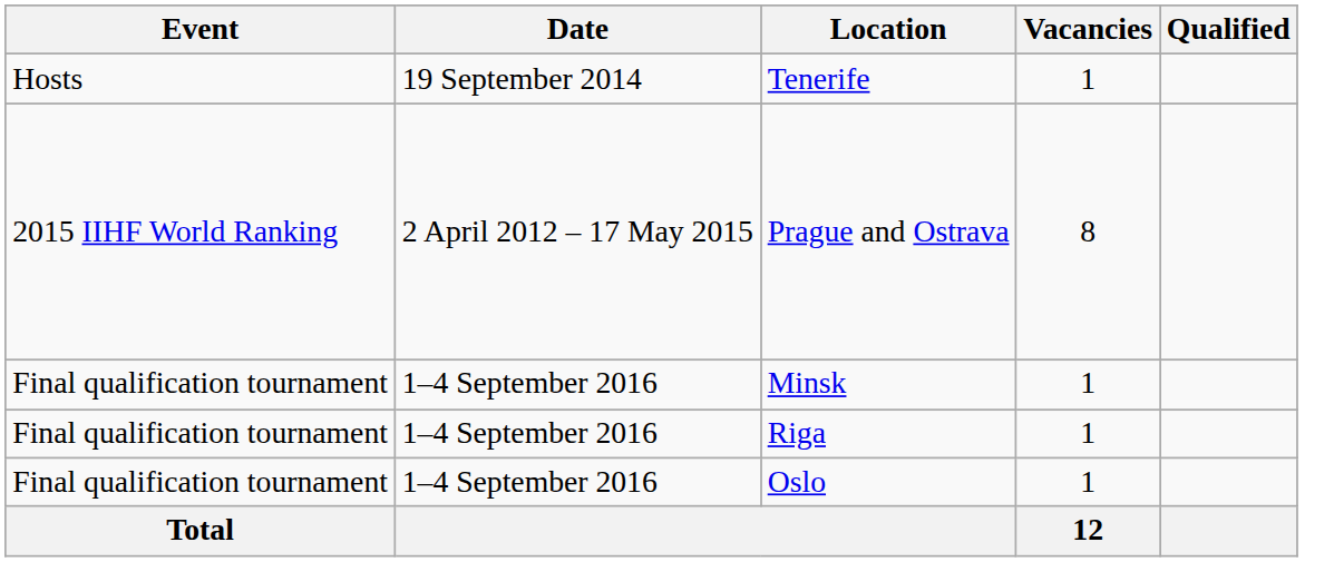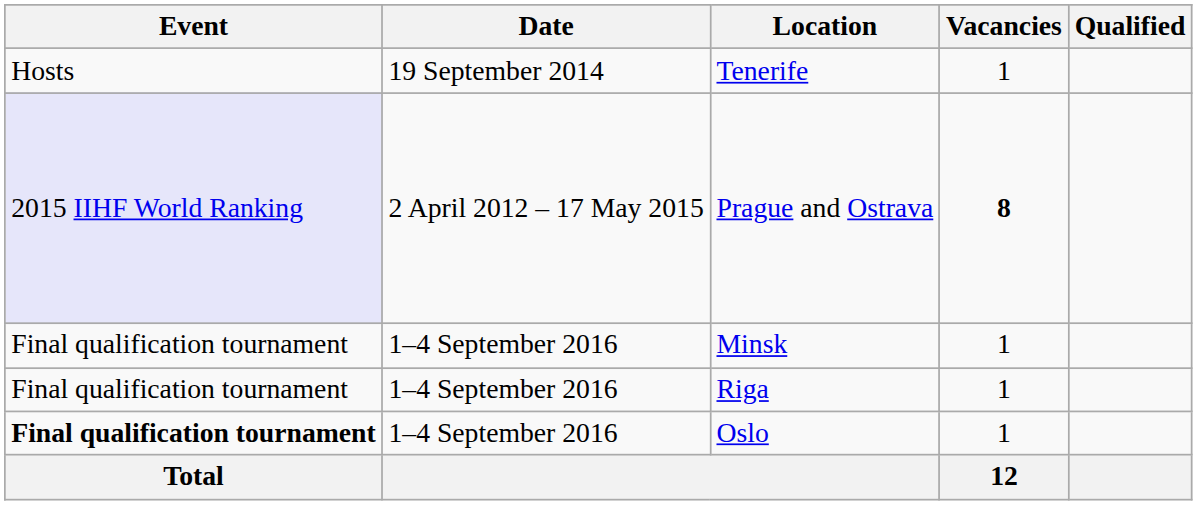Prague and Ostrava | Event: no background -> lavender background
Prague and Ostrava | Vacancies: normal -> bold
Oslo | Event: normal -> bold
